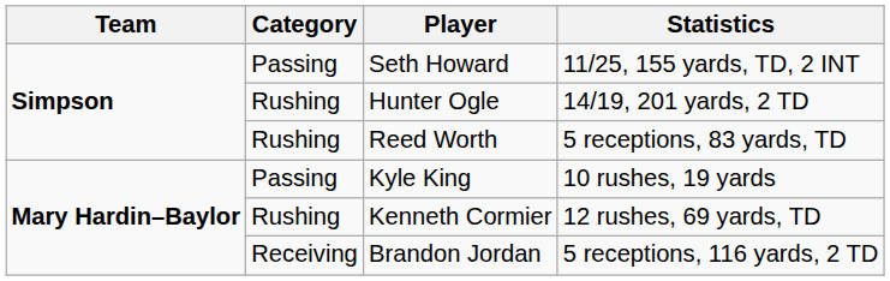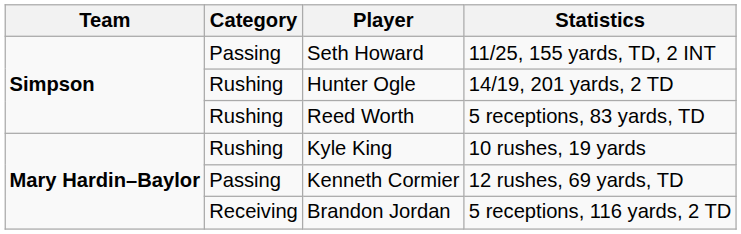Kyle King | Category: Passing -> Rushing
Kenneth Cormier | Category: Rushing -> Passing
